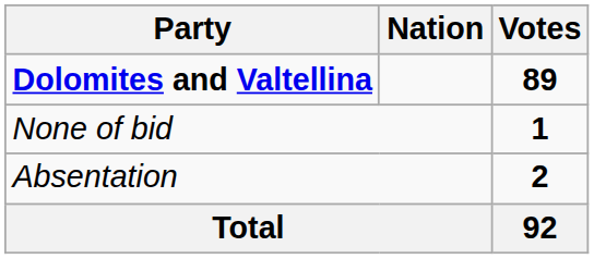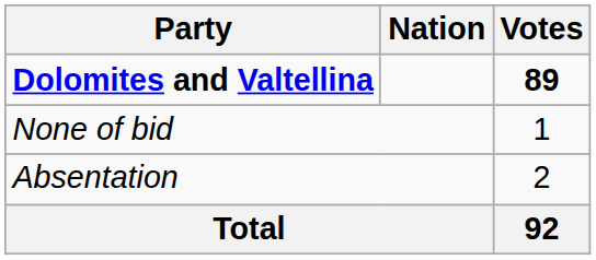None of bid | Votes: bold -> normal
Absentation | Votes: bold -> normal
